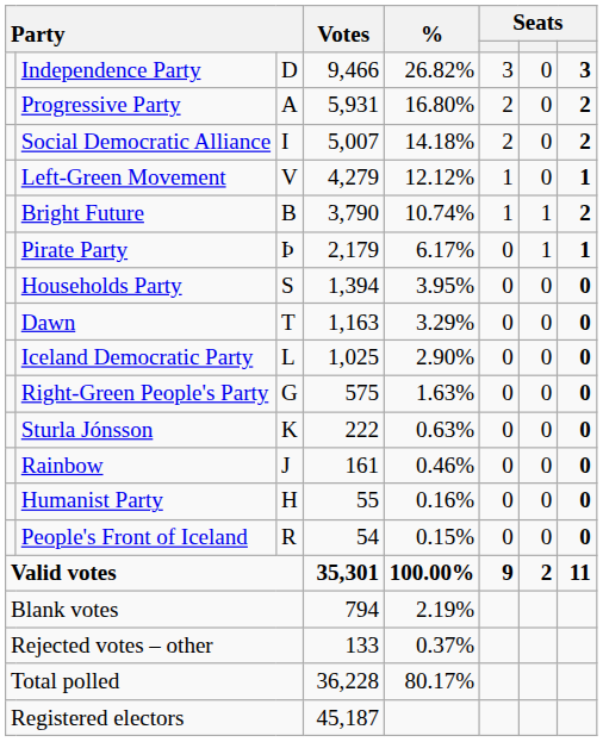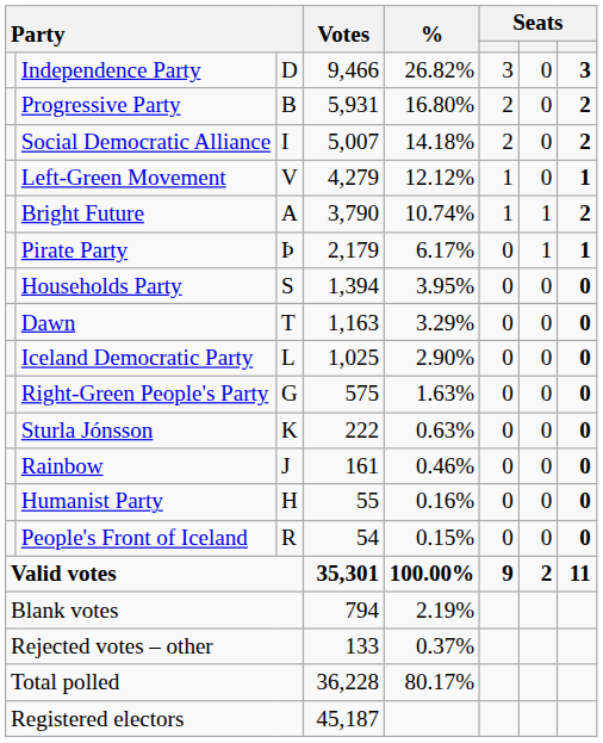Progressive Party | column 3: A -> B
Bright Future | column 3: B -> A
